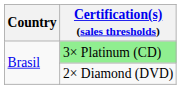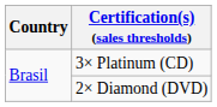3× Platinum (CD) | Certification(s) (sales thresholds): lightgreen background -> no background
